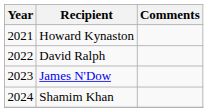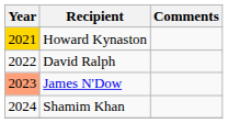Howard Kynaston | Year: no background -> gold background
James N'Dow | Year: no background -> lightsalmon background
